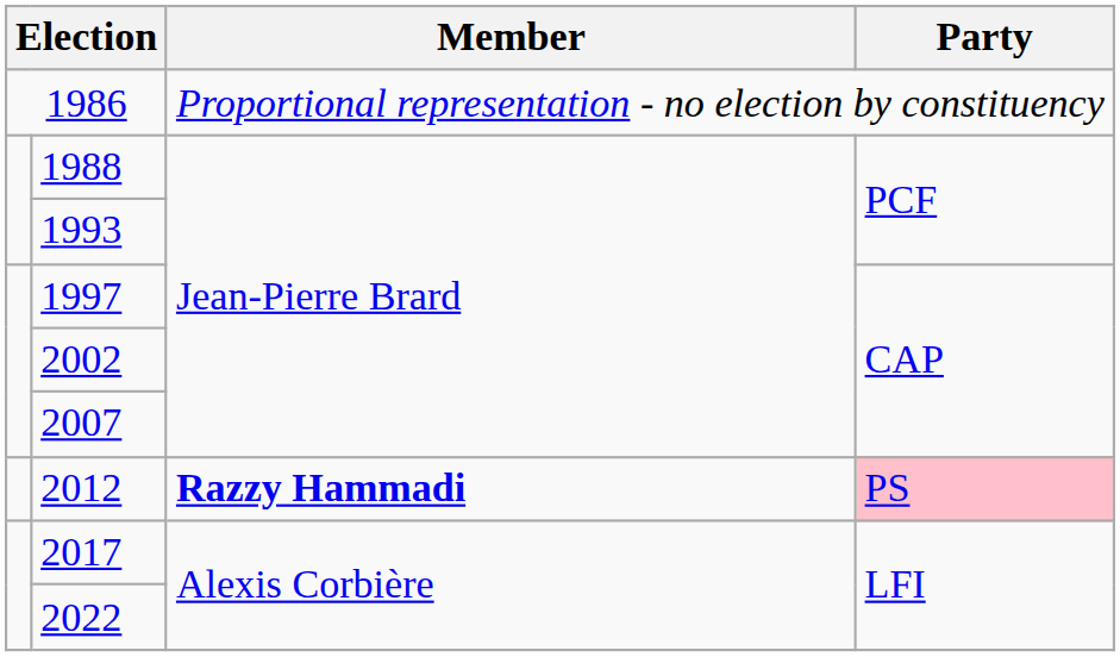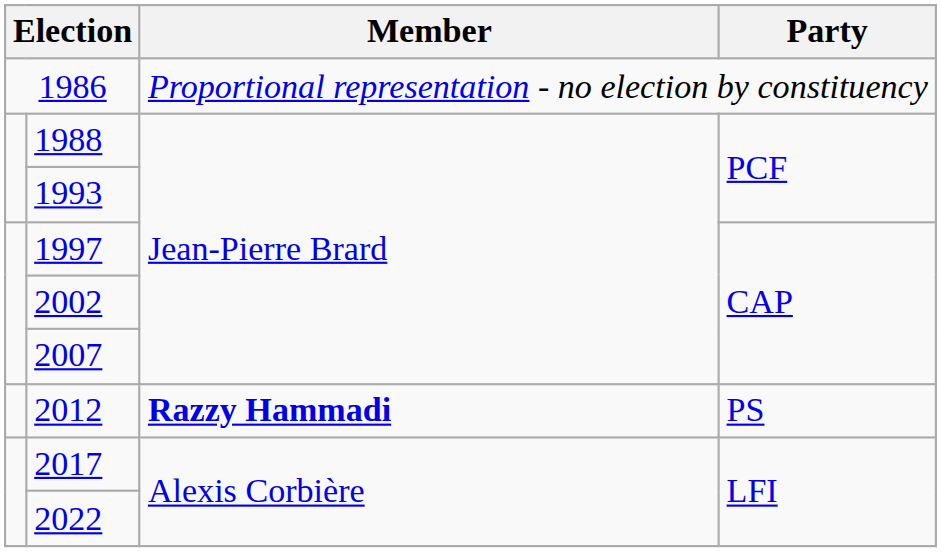2012 | Party: pink background -> no background
